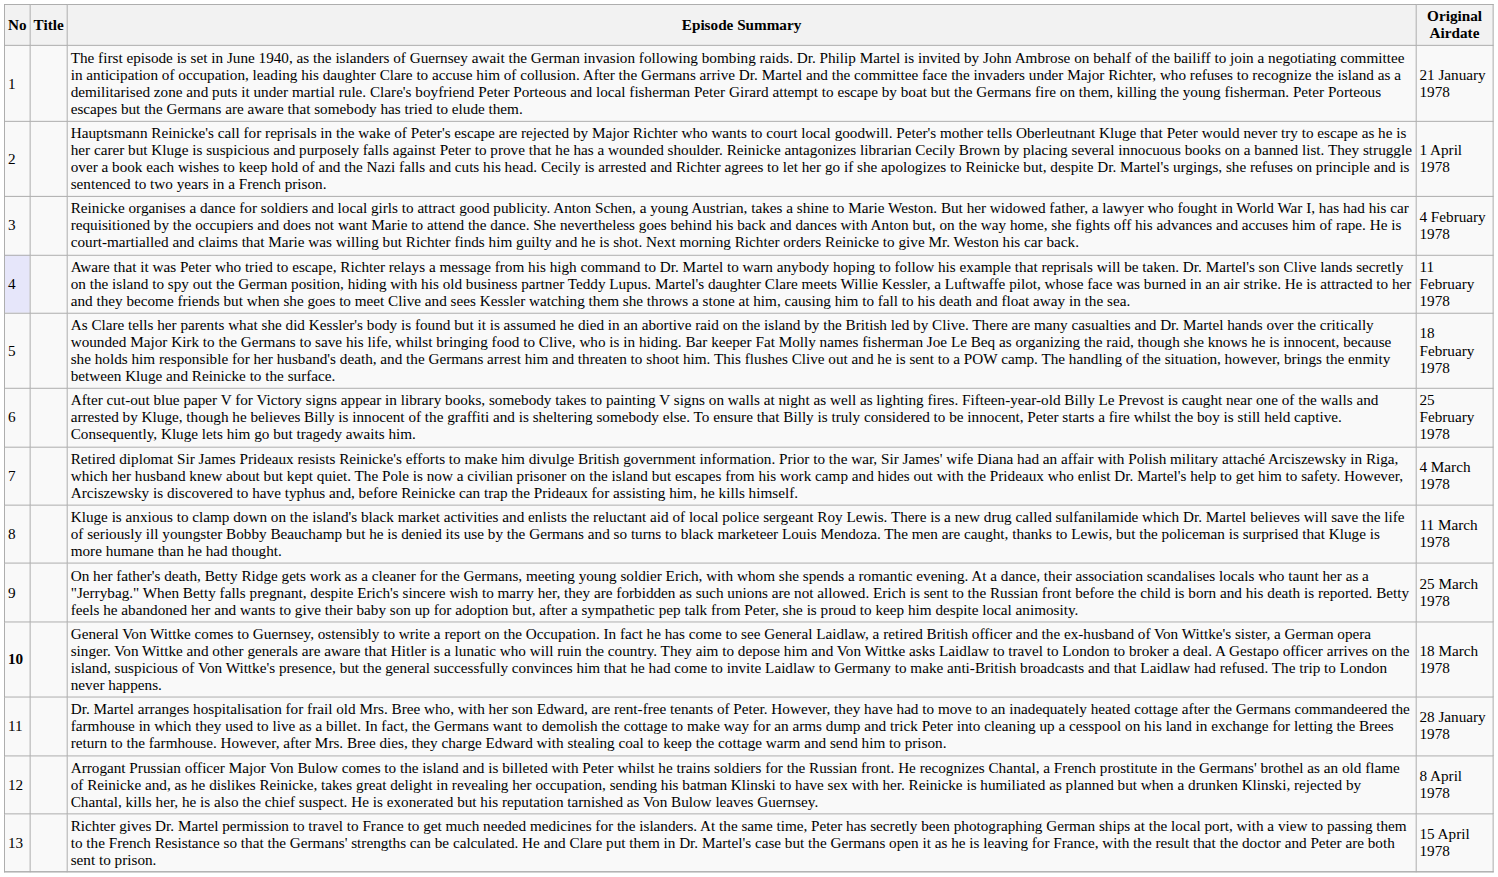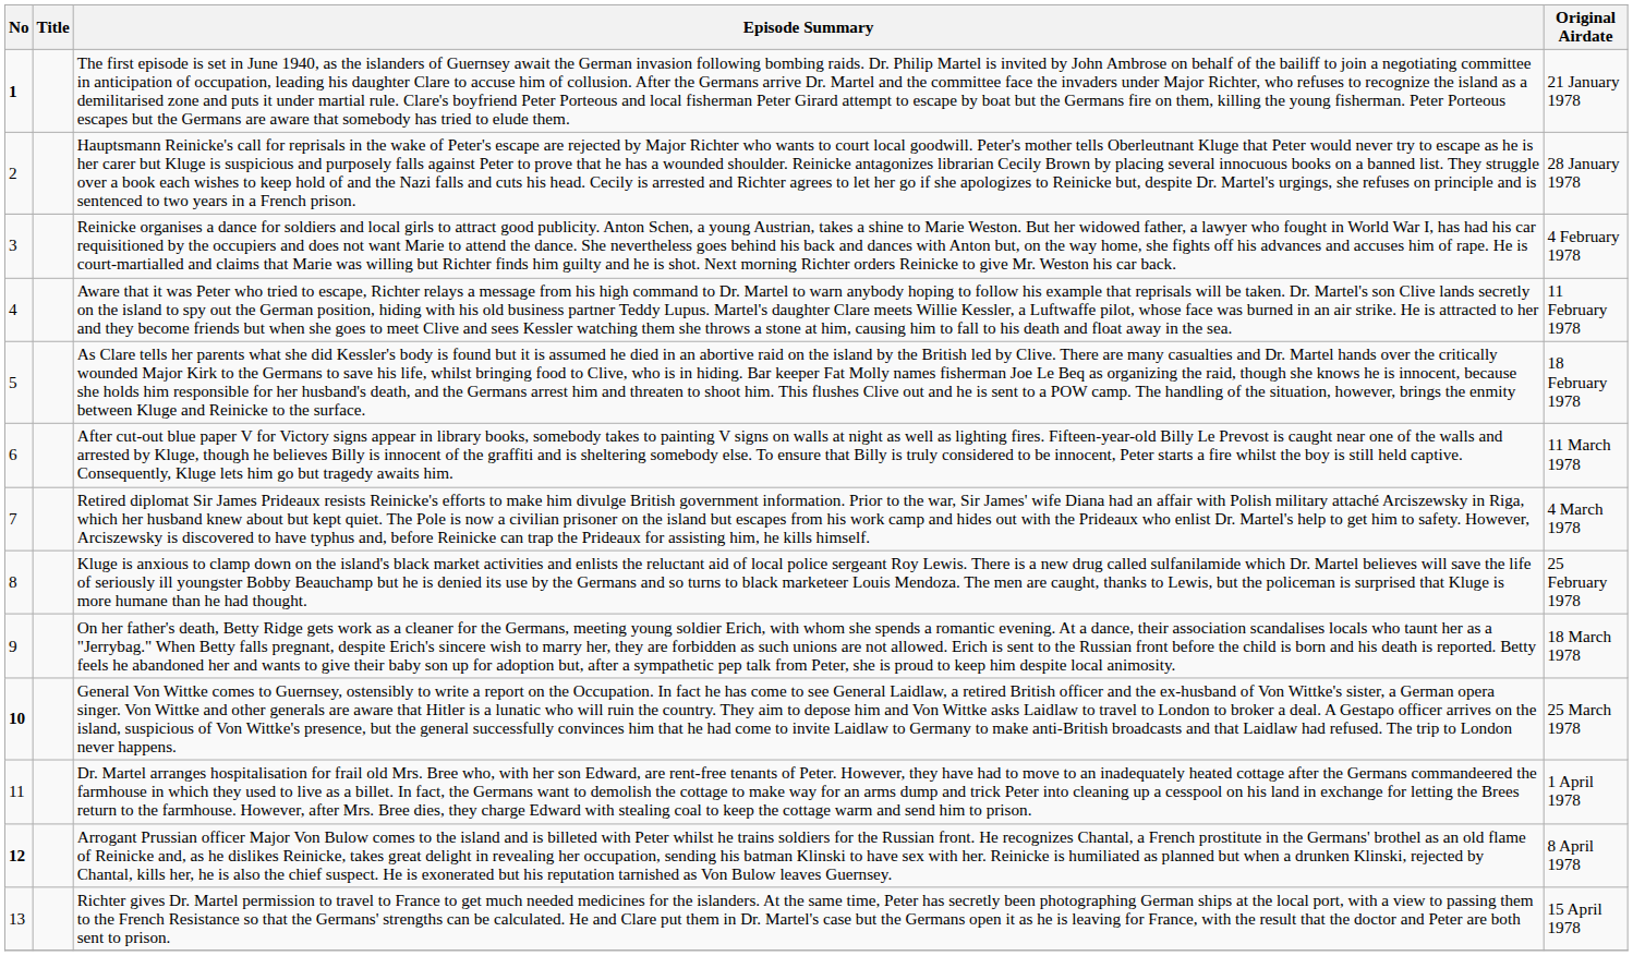row 2 | No: normal -> bold
row 3 | Original Airdate: 1 April 1978 -> 28 January 1978
row 5 | No: lavender background -> no background
row 7 | Original Airdate: 25 February 1978 -> 11 March 1978
row 9 | Original Airdate: 11 March 1978 -> 25 February 1978
row 10 | Original Airdate: 25 March 1978 -> 18 March 1978
row 11 | Original Airdate: 18 March 1978 -> 25 March 1978
row 12 | Original Airdate: 28 January 1978 -> 1 April 1978
row 13 | No: normal -> bold
